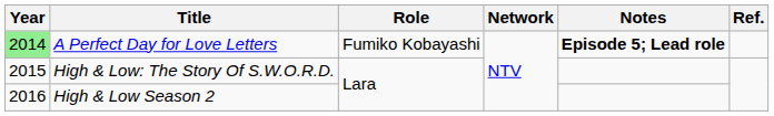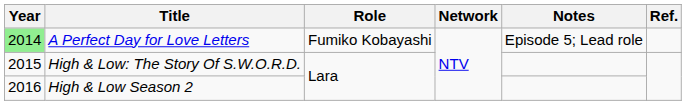A Perfect Day for Love Letters | Notes: bold -> normal
